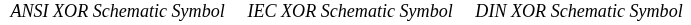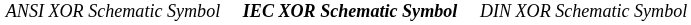ANSI XOR Schematic Symbol | column 2: normal -> bold
